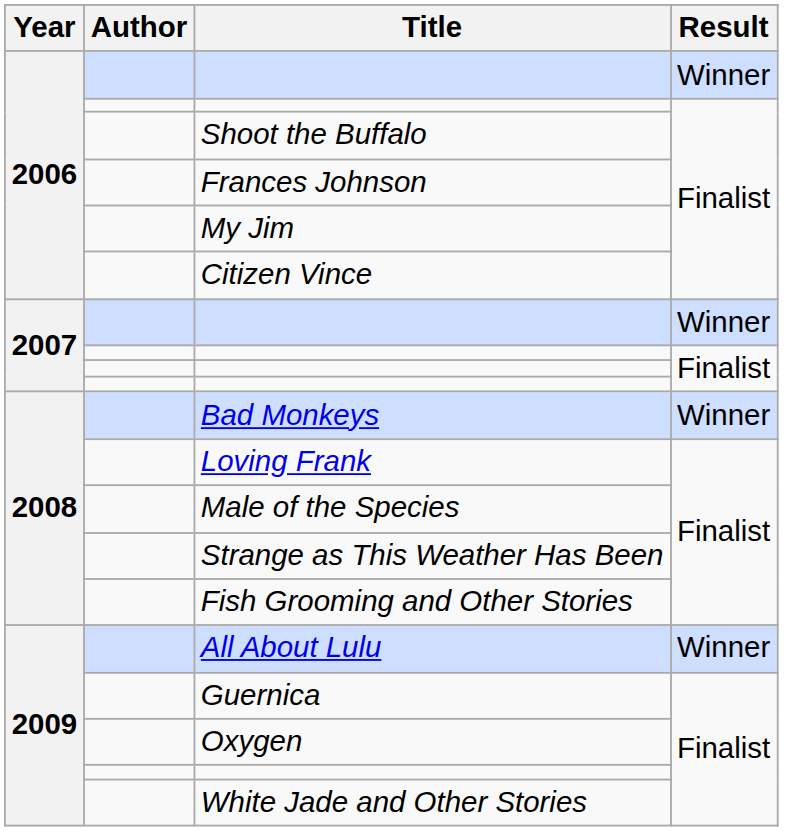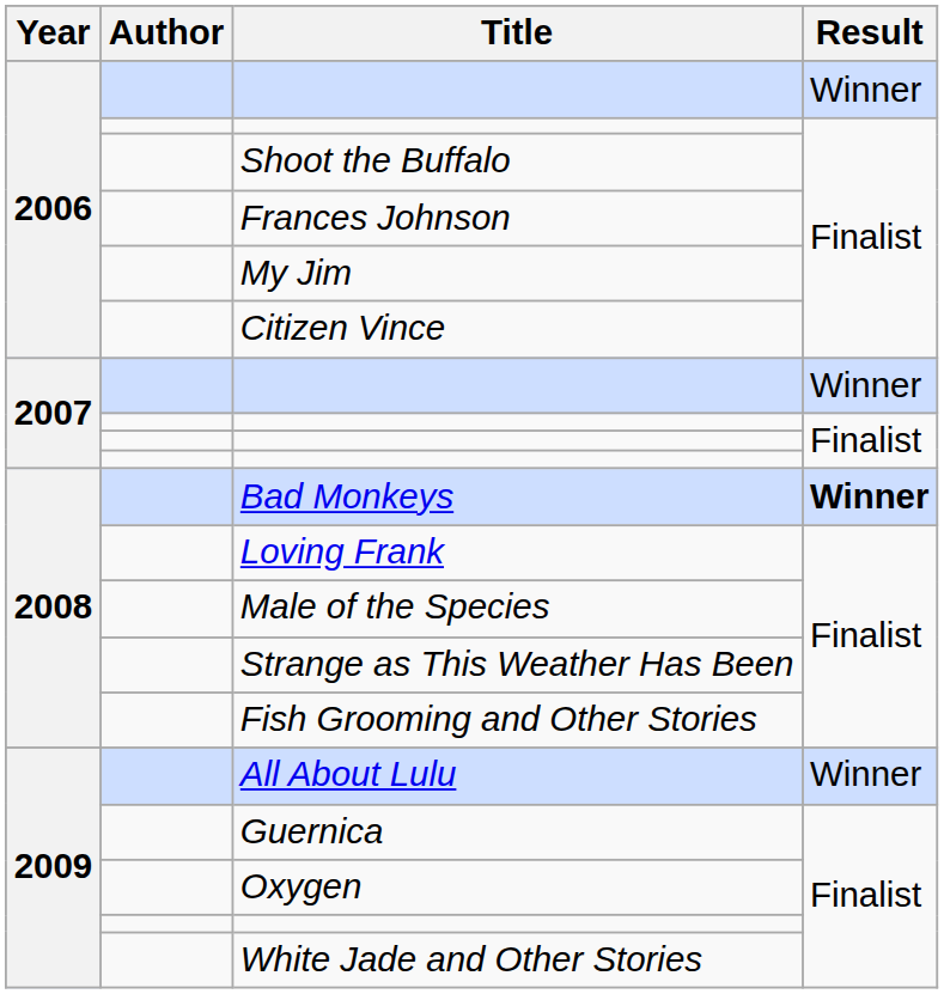Bad Monkeys | Result: normal -> bold
